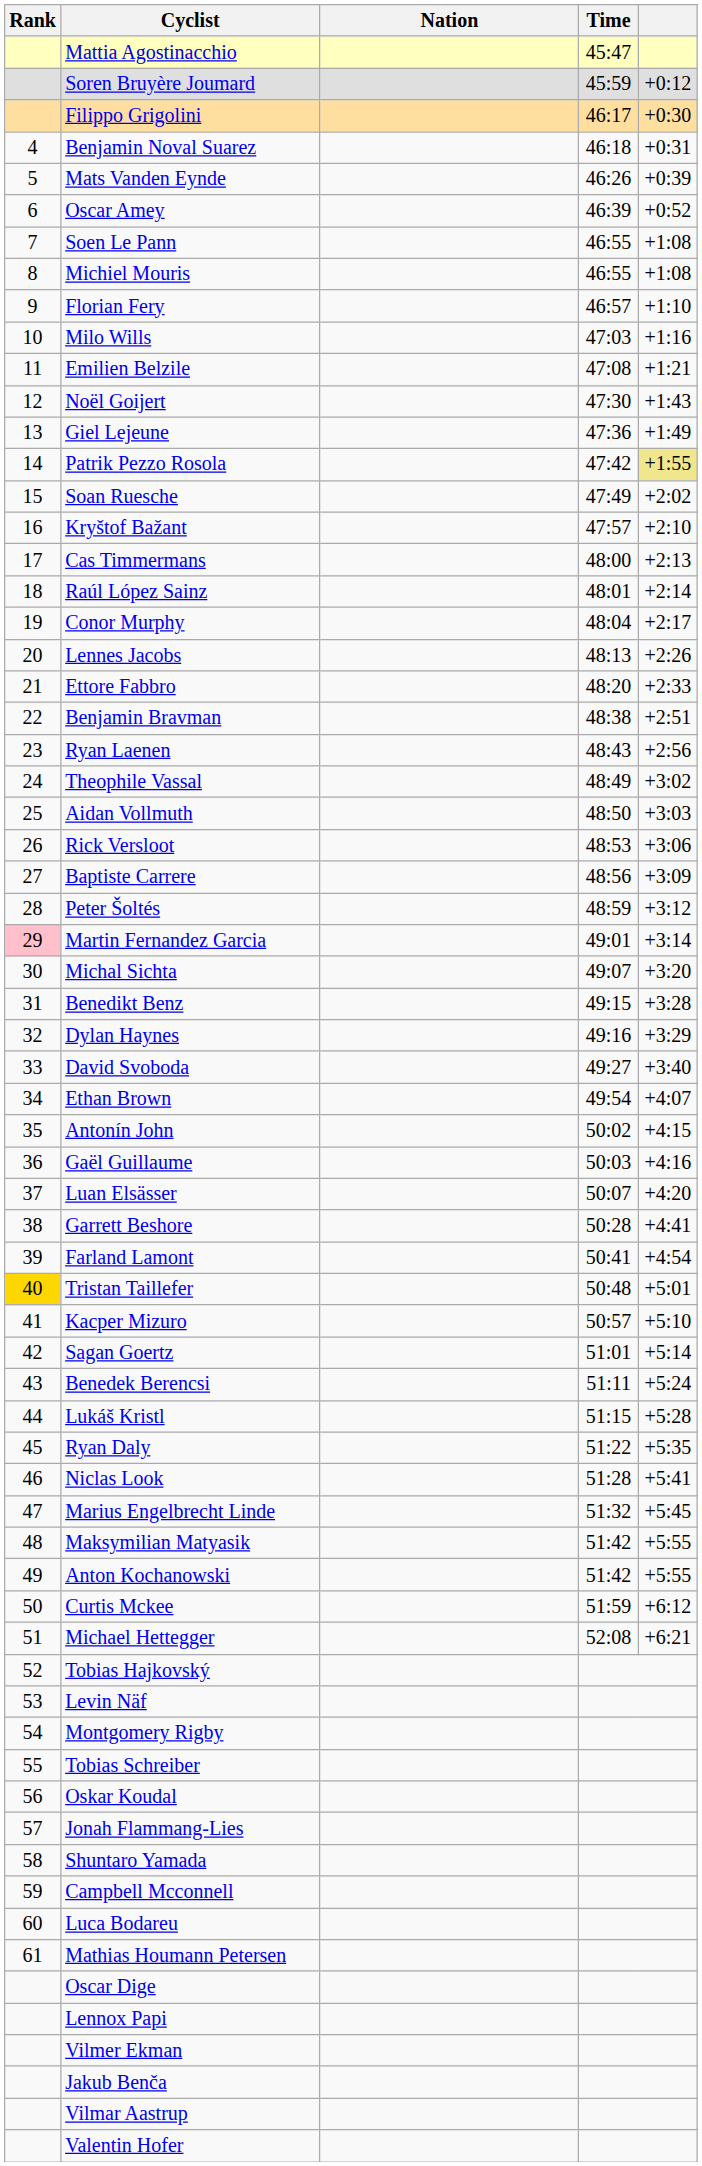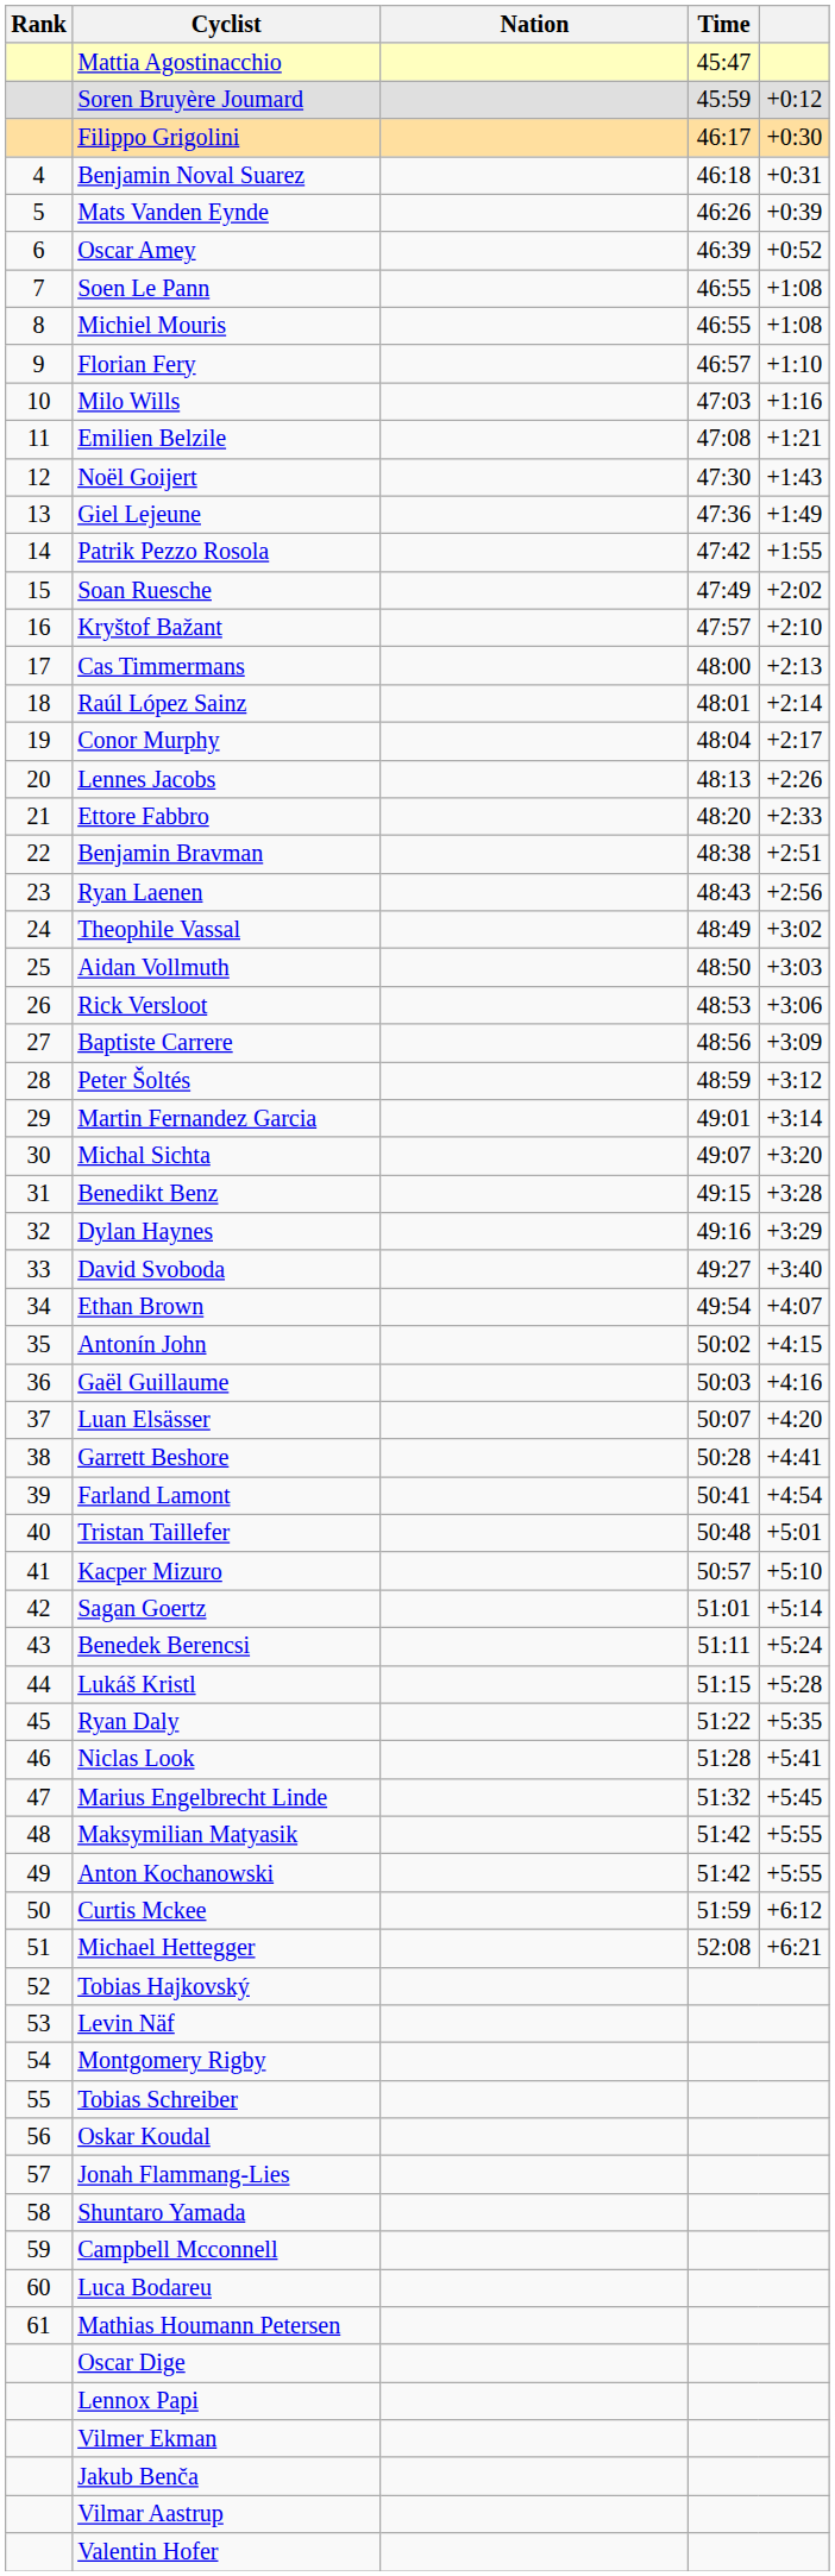Patrik Pezzo Rosola | column 5: khaki background -> no background
Martin Fernandez Garcia | Rank: pink background -> no background
Tristan Taillefer | Rank: gold background -> no background
